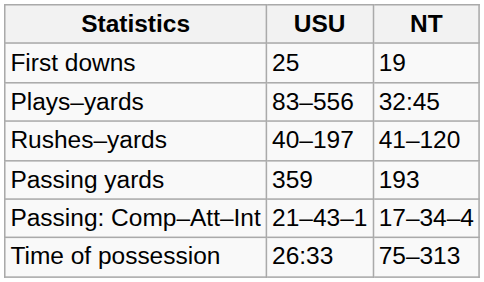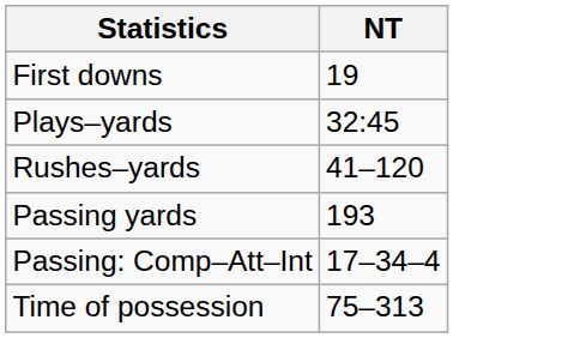- column: USU | 25 | 83–556 | 40–197 | 359 | 21–43–1 | 26:33
